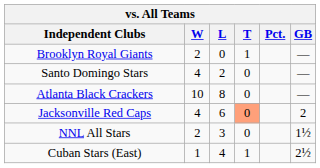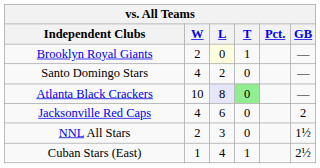Brooklyn Royal Giants | L: no background -> lightyellow background
Atlanta Black Crackers | L: no background -> lavender background
Atlanta Black Crackers | T: no background -> lightgreen background
Jacksonville Red Caps | T: lightsalmon background -> no background
